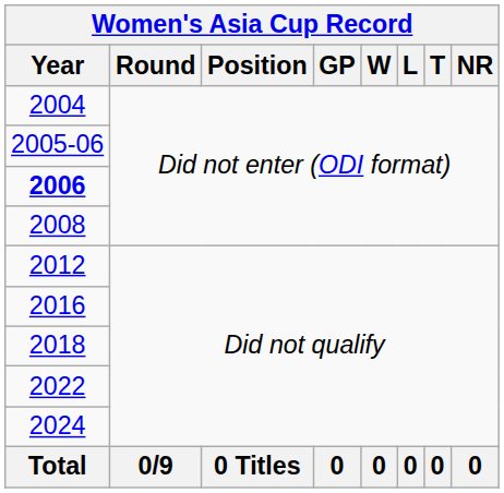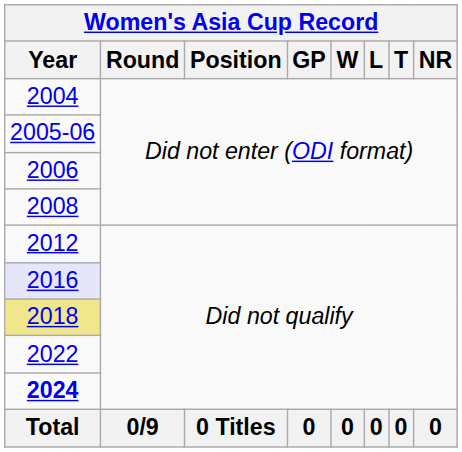2006 | Year: bold -> normal
2016 | Year: no background -> lavender background
2018 | Year: no background -> khaki background
2024 | Year: normal -> bold
